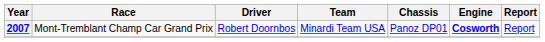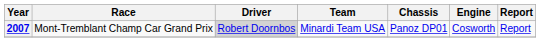2007 | Driver: no background -> lightgrey background
2007 | Engine: bold -> normal
